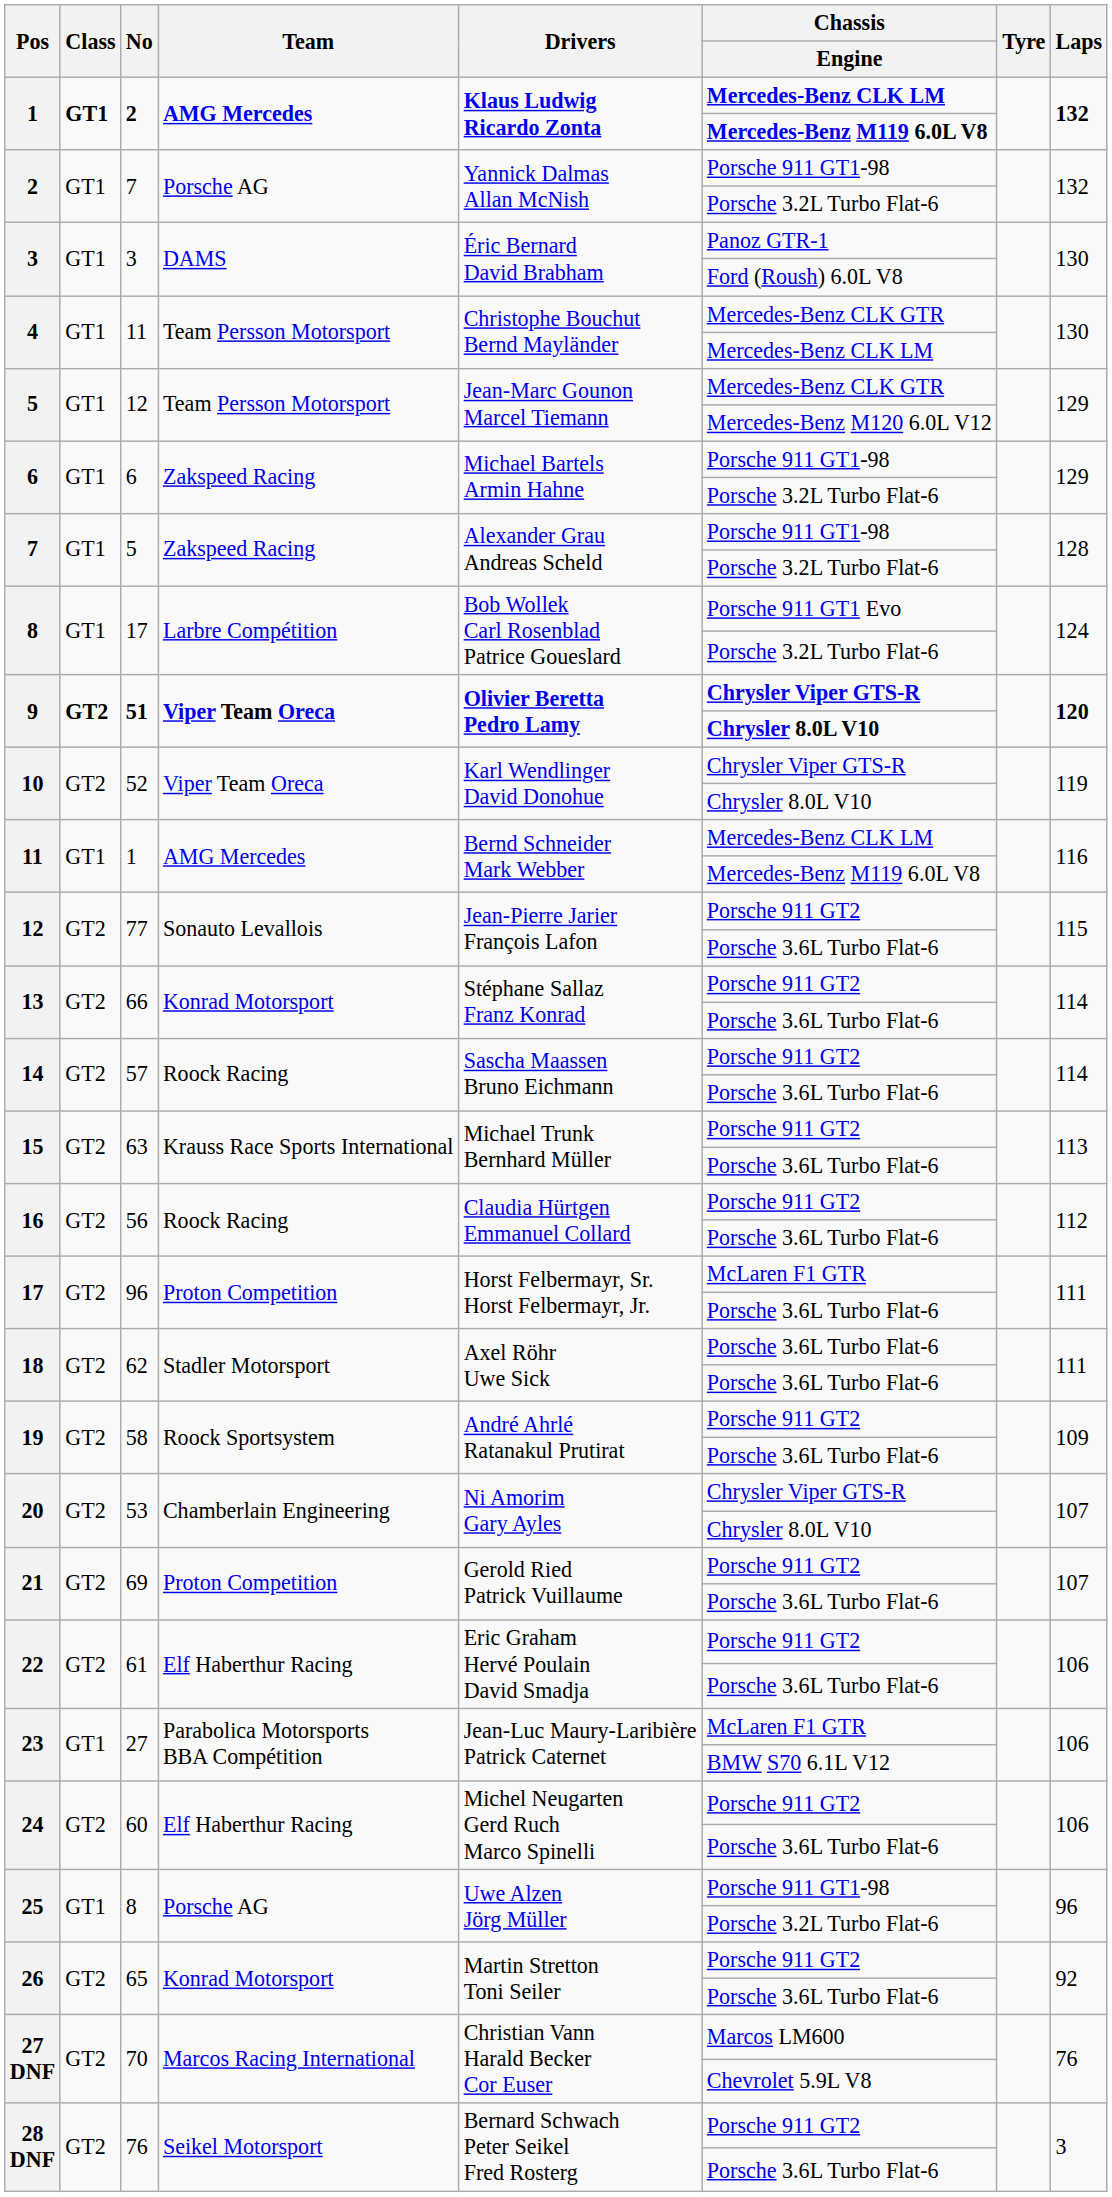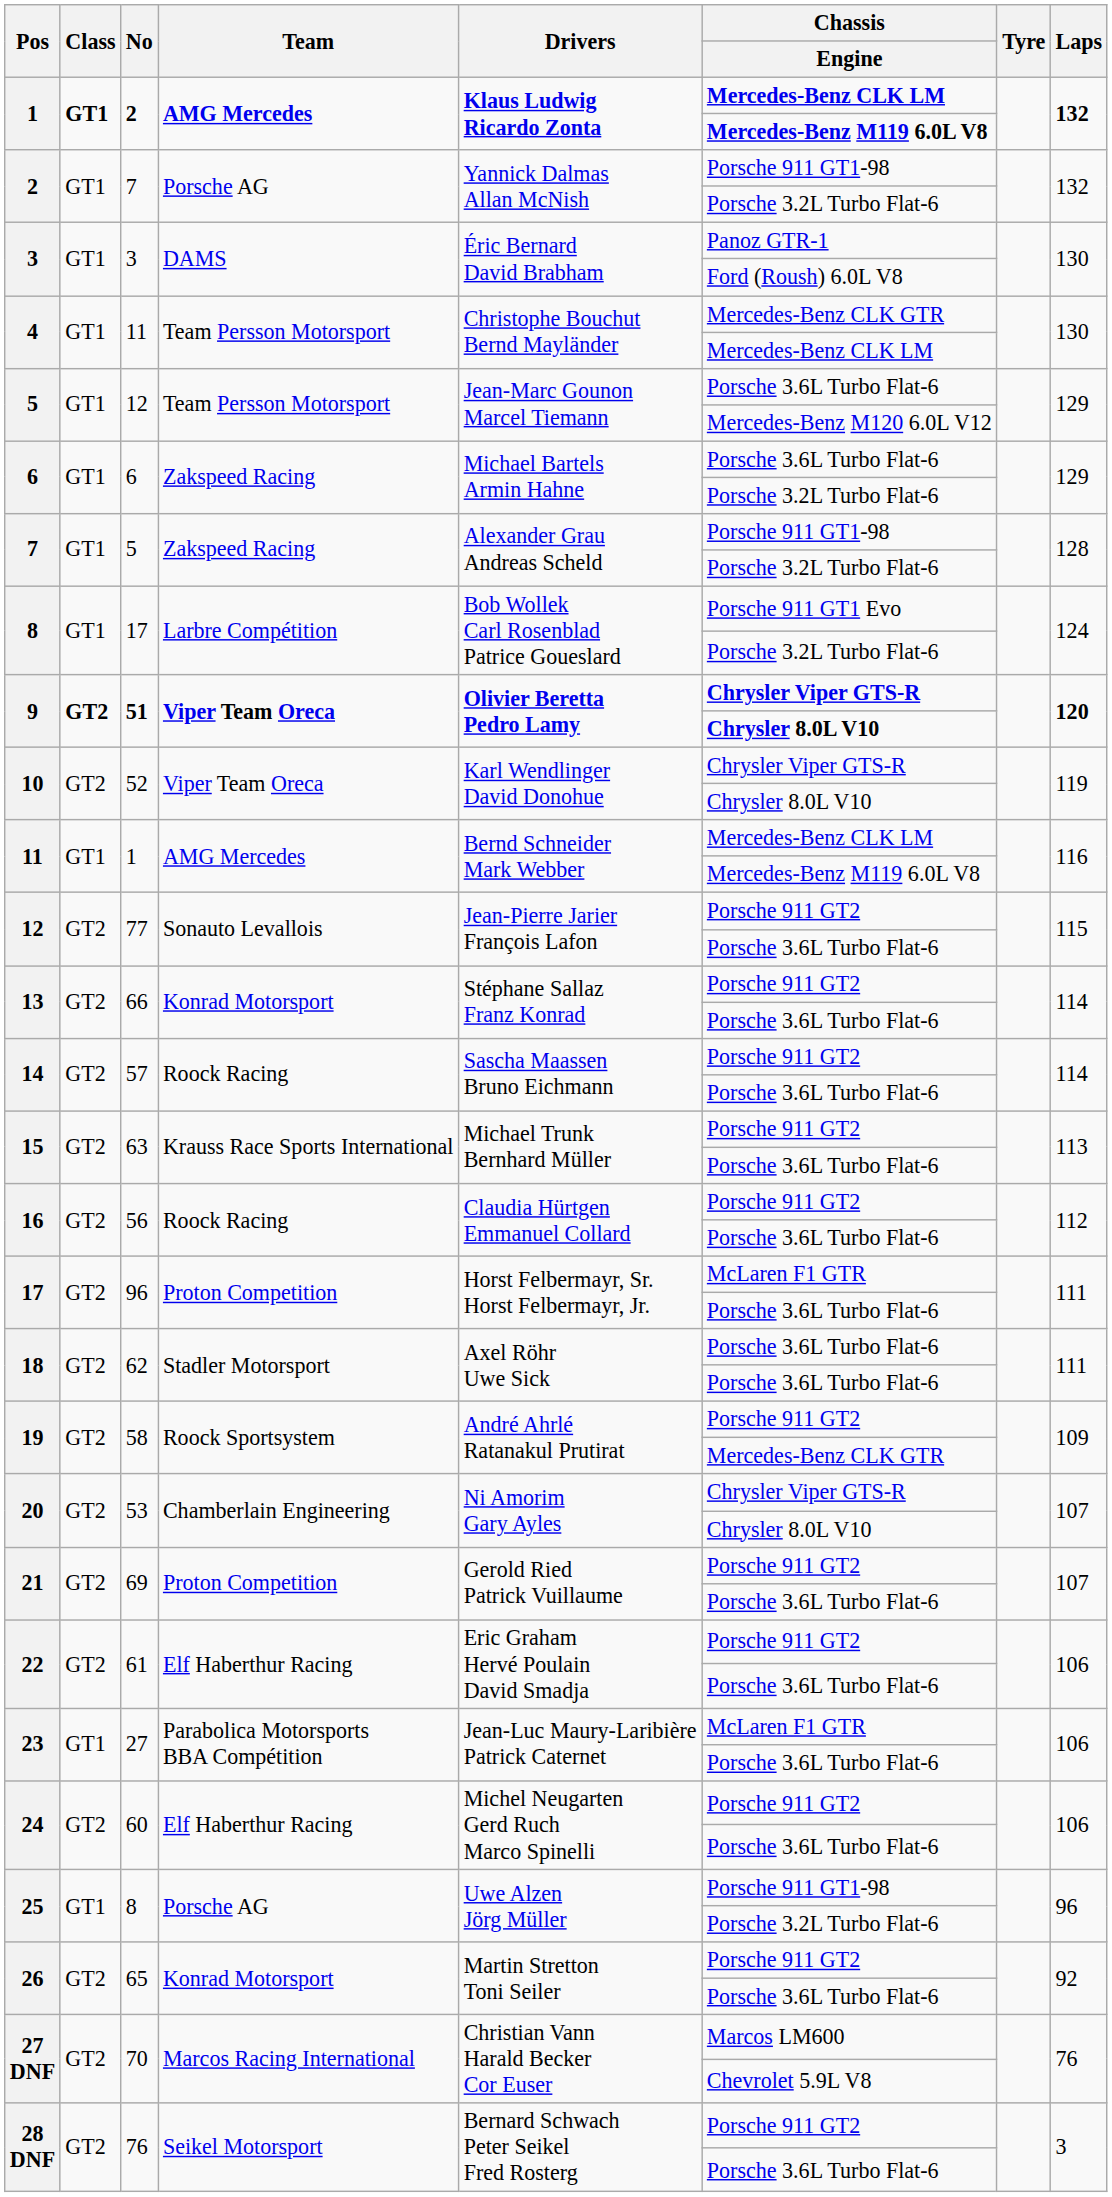row 11 | Chassis / Engine: Mercedes-Benz CLK GTR -> Porsche 3.6L Turbo Flat-6
row 13 | Chassis / Engine: Porsche 911 GT1-98 -> Porsche 3.6L Turbo Flat-6
row 40 | Chassis / Engine: Porsche 3.6L Turbo Flat-6 -> Mercedes-Benz CLK GTR
row 48 | Chassis / Engine: BMW S70 6.1L V12 -> Porsche 3.6L Turbo Flat-6
